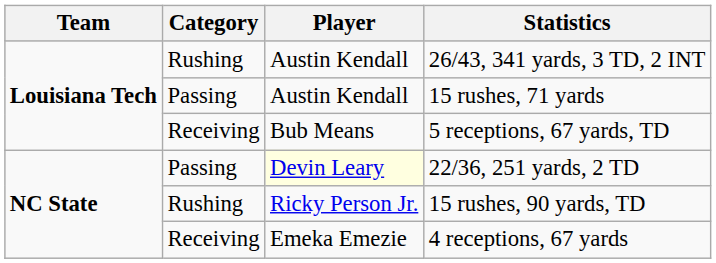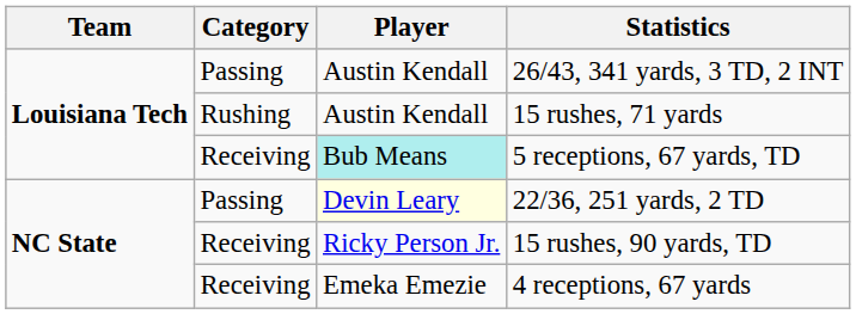26/43, 341 yards, 3 TD, 2 INT | Category: Rushing -> Passing
15 rushes, 71 yards | Category: Passing -> Rushing
5 receptions, 67 yards, TD | Player: no background -> paleturquoise background
15 rushes, 90 yards, TD | Category: Rushing -> Receiving
